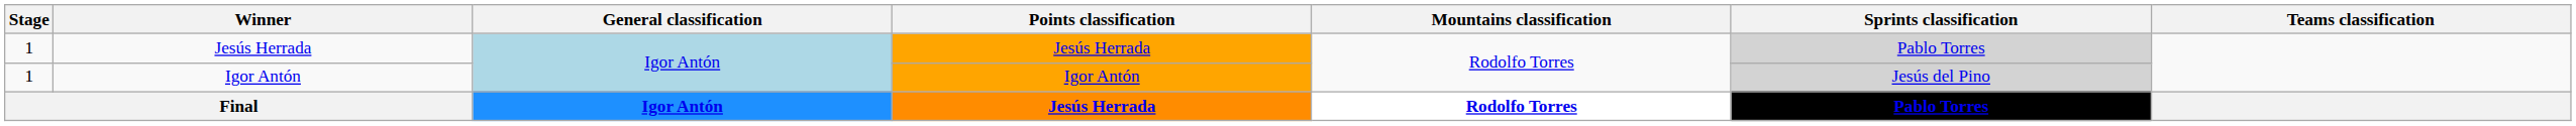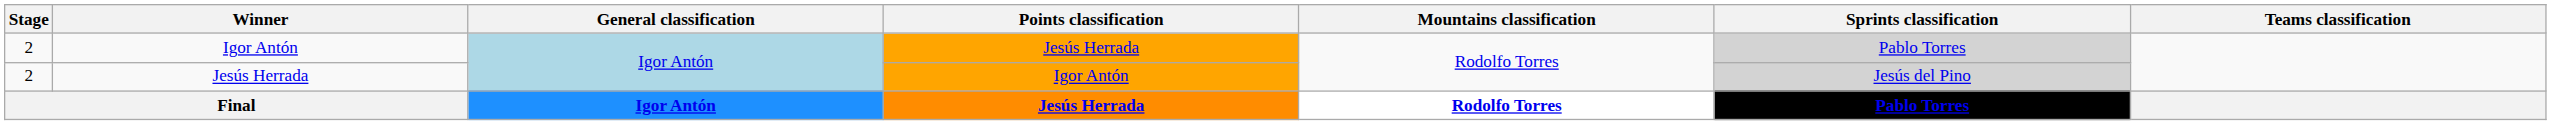row 2 | Stage: 1 -> 2
row 2 | Winner: Jesús Herrada -> Igor Antón
row 3 | Stage: 1 -> 2
row 3 | Winner: Igor Antón -> Jesús Herrada
